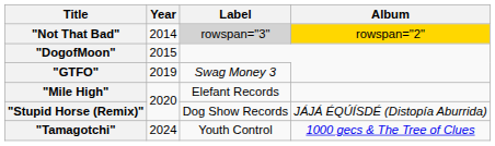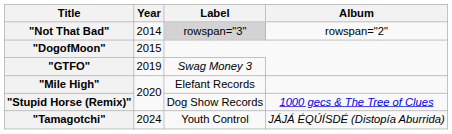"Not That Bad" | Album: gold background -> no background
"Stupid Horse (Remix)" | Album: JÁJÁ ÉQÚÍSDÉ (Distopía Aburrida) -> 1000 gecs & The Tree of Clues
"Tamagotchi" | Album: 1000 gecs & The Tree of Clues -> JÁJÁ ÉQÚÍSDÉ (Distopía Aburrida)
